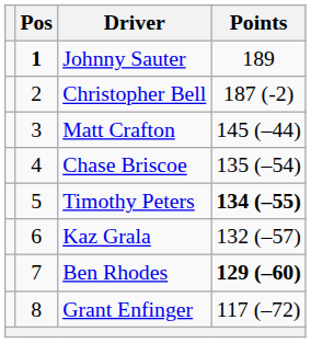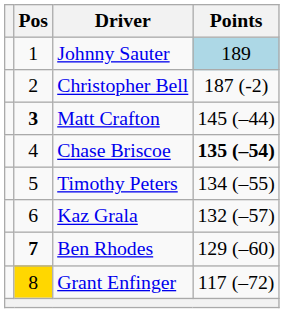Johnny Sauter | Pos: bold -> normal
Johnny Sauter | Points: no background -> lightblue background
Matt Crafton | Pos: normal -> bold
Chase Briscoe | Points: normal -> bold
Timothy Peters | Points: bold -> normal
Ben Rhodes | Pos: normal -> bold
Ben Rhodes | Points: bold -> normal
Grant Enfinger | Pos: no background -> gold background
